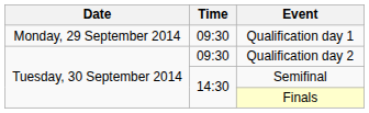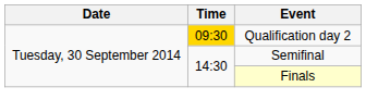- row: Monday, 29 September 2014 | 09:30 | Qualification day 1
Qualification day 2 | Time: no background -> gold background
